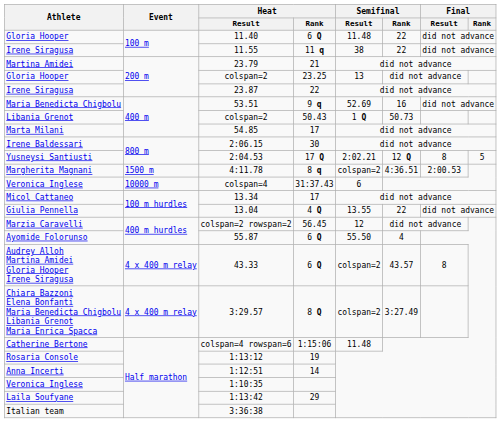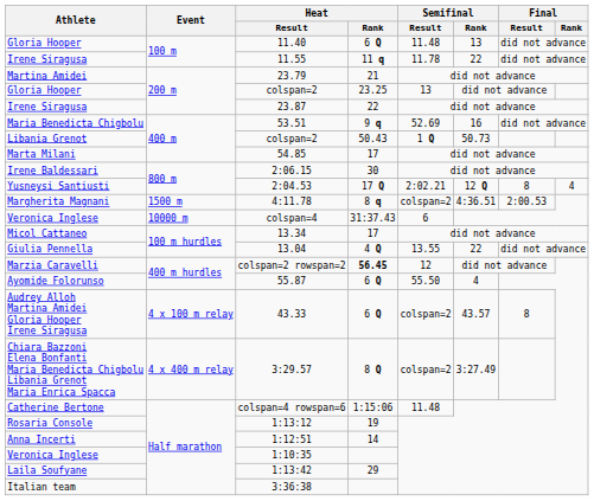11.40 | Semifinal / Rank: 22 -> 13
11.55 | Semifinal / Result: 38 -> 11.78
2:04.53 | Final / Rank: 5 -> 4
colspan=2 rowspan=2 | Heat / Rank: normal -> bold
43.33 | Event: 4 x 400 m relay -> 4 x 100 m relay
